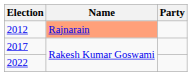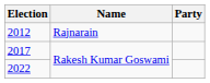2012 | Name: lightsalmon background -> no background
